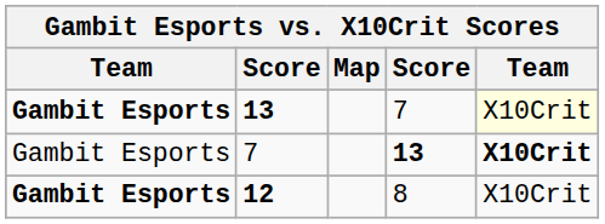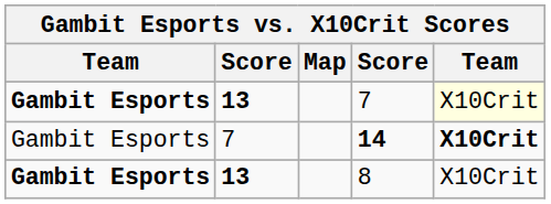row 4 | column 4: 13 -> 14
row 5 | column 2: 12 -> 13
